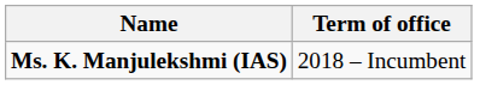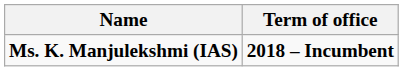Ms. K. Manjulekshmi (IAS) | Term of office: normal -> bold
